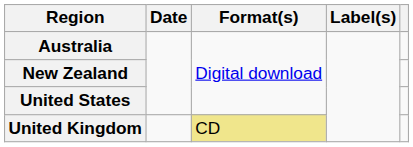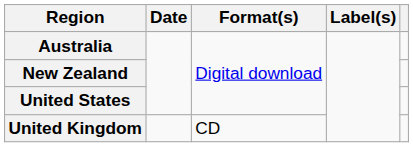United Kingdom | Format(s): khaki background -> no background
